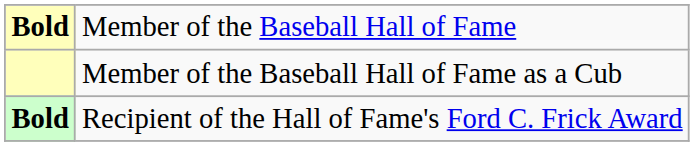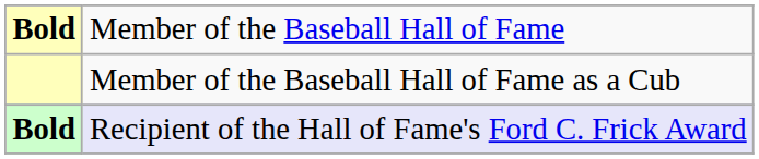row 3 | column 2: no background -> lavender background
